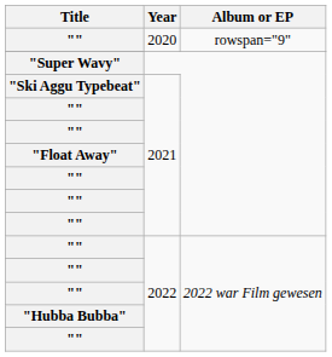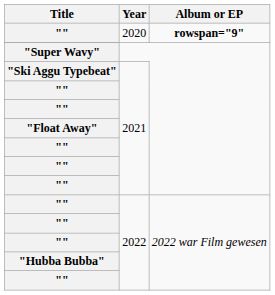rowspan="9" | Album or EP: normal -> bold
